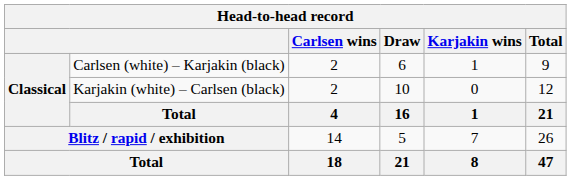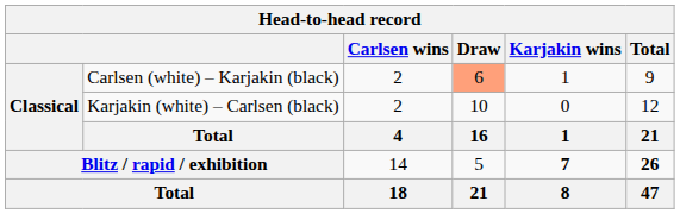Carlsen (white) – Karjakin (black) | Draw: no background -> lightsalmon background
Blitz / rapid / exhibition | Karjakin wins: normal -> bold
Blitz / rapid / exhibition | Total: normal -> bold
